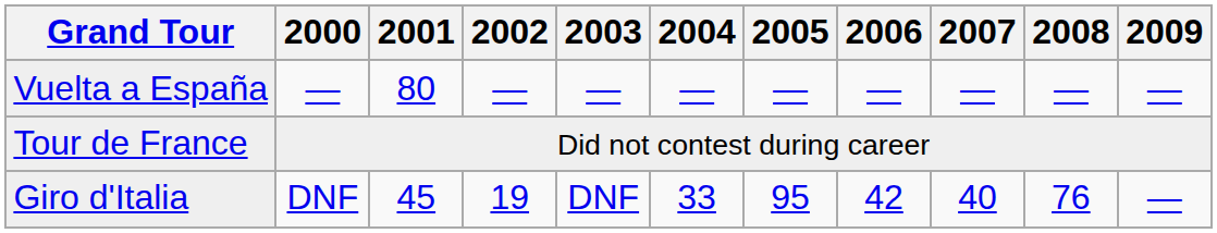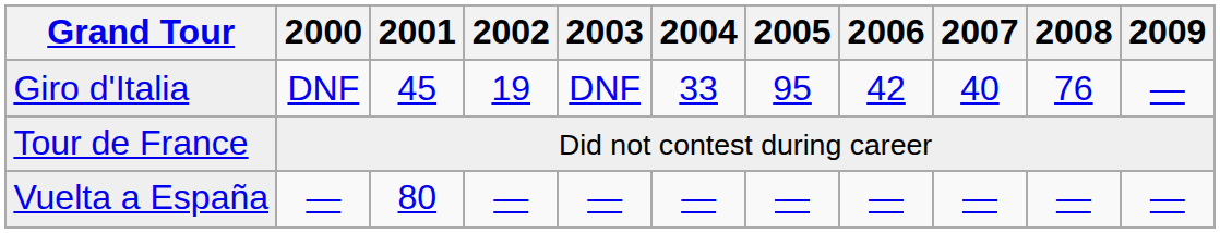rows swapped: Giro d'Italia <-> Vuelta a España
